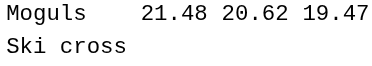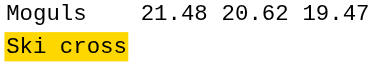Ski cross | column 1: no background -> gold background
